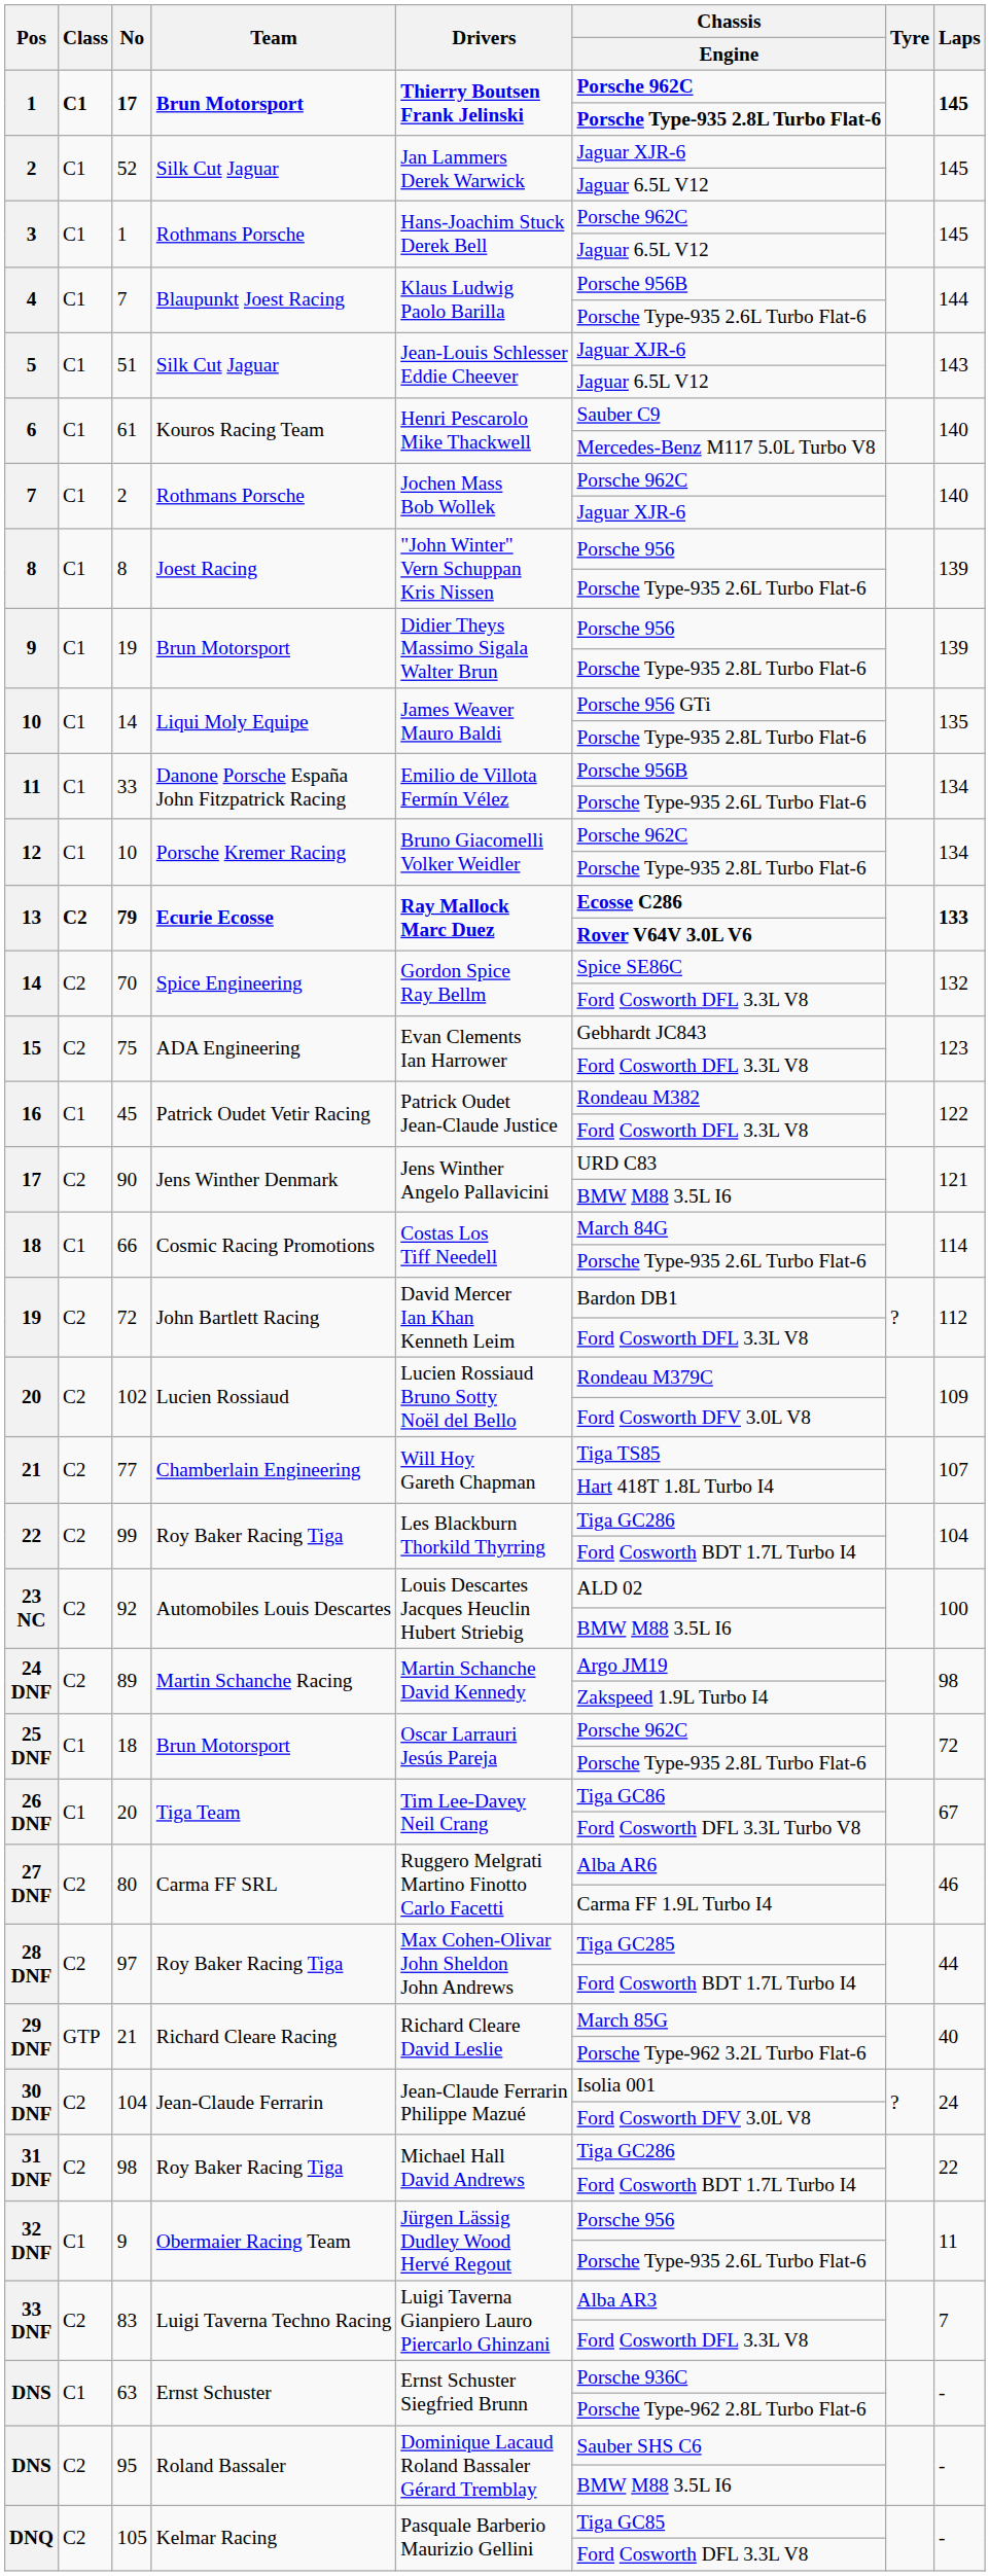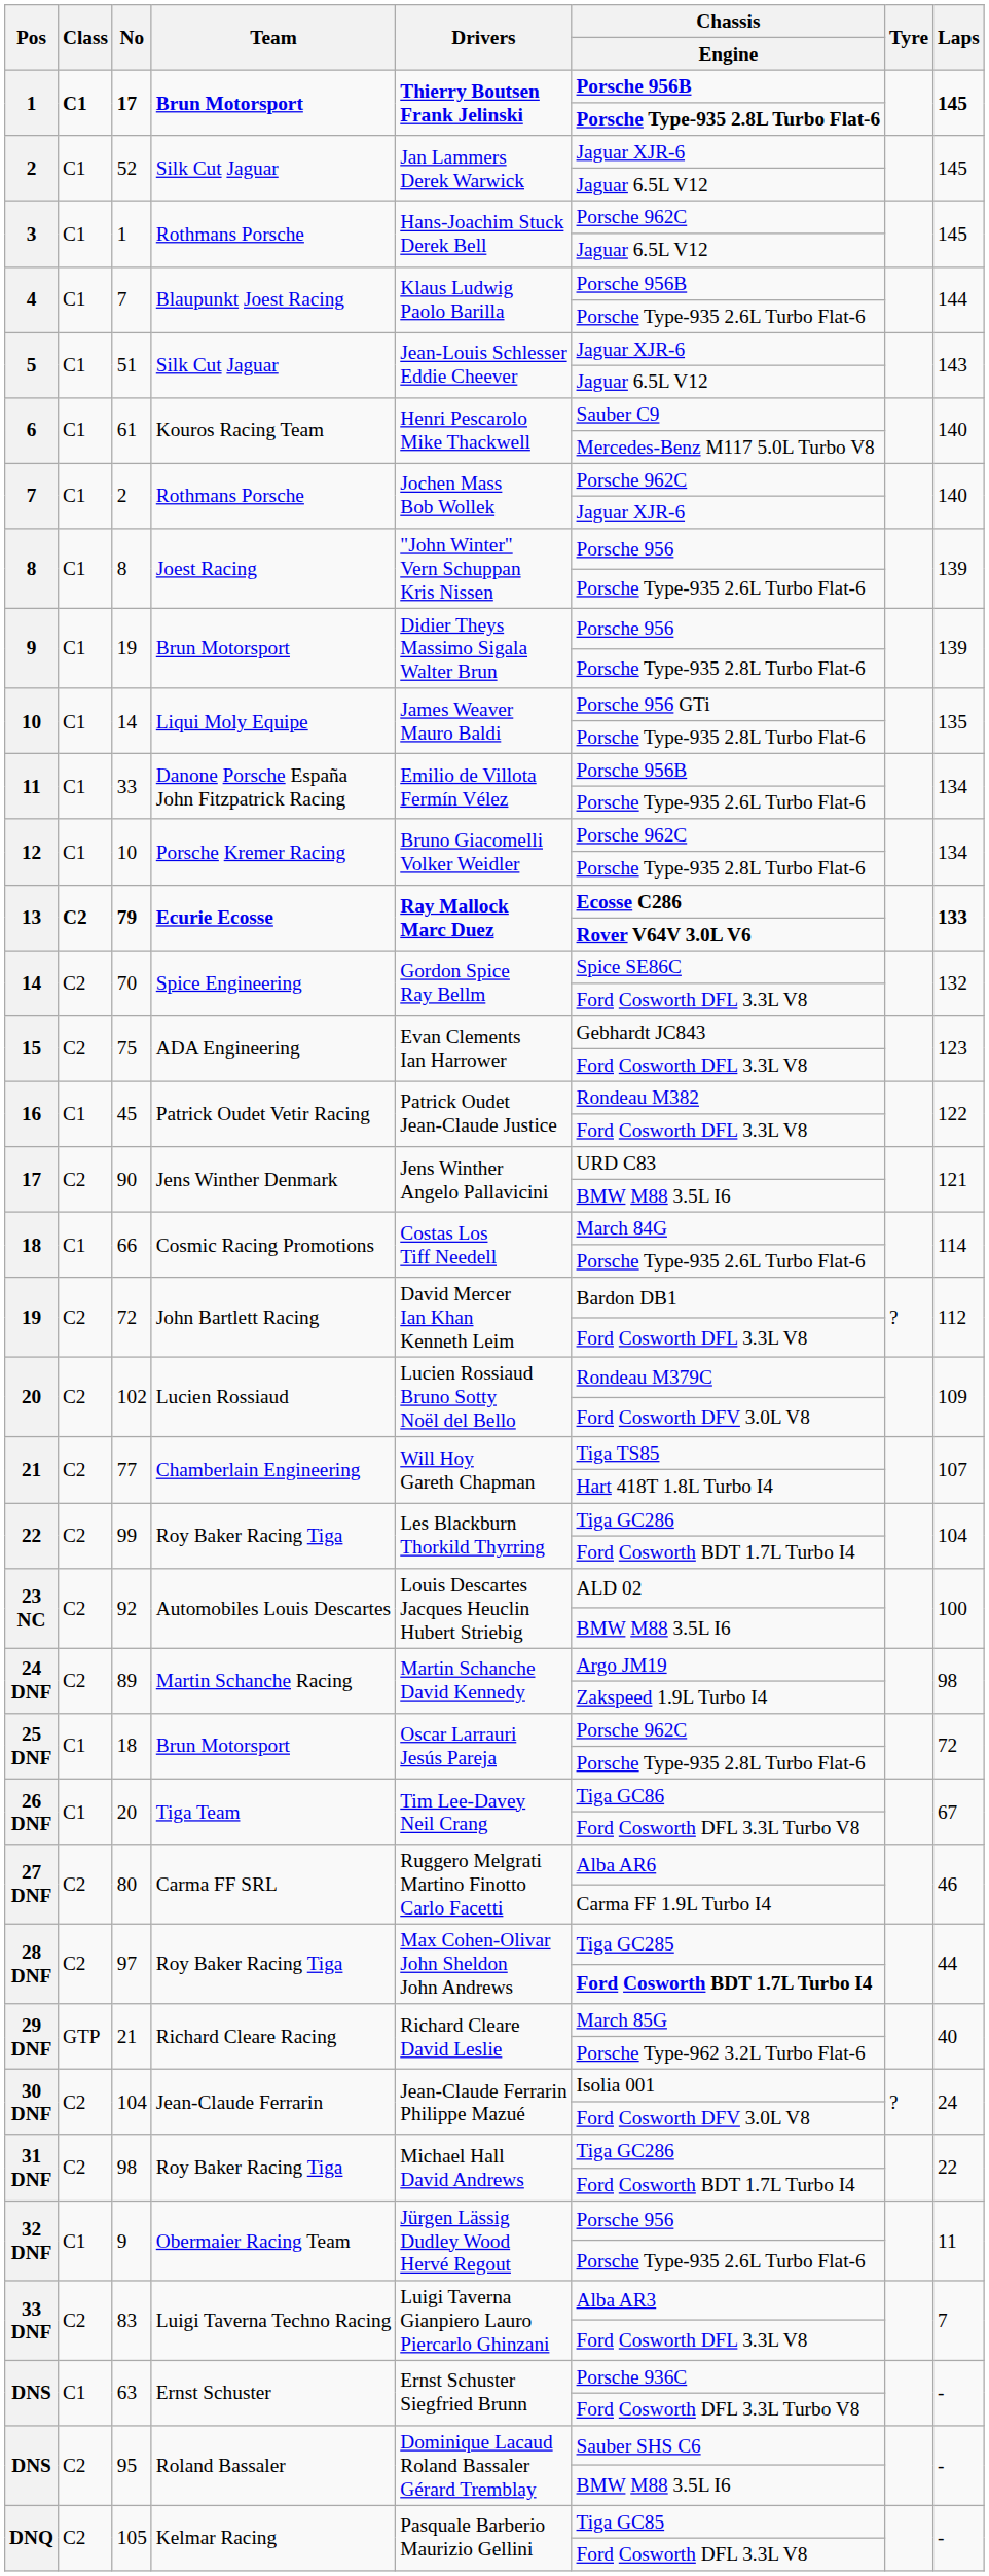row 3 | Chassis / Engine: Porsche 962C -> Porsche 956B
row 58 | Chassis / Engine: normal -> bold
row 70 | Chassis / Engine: Porsche Type-962 2.8L Turbo Flat-6 -> Ford Cosworth DFL 3.3L Turbo V8
